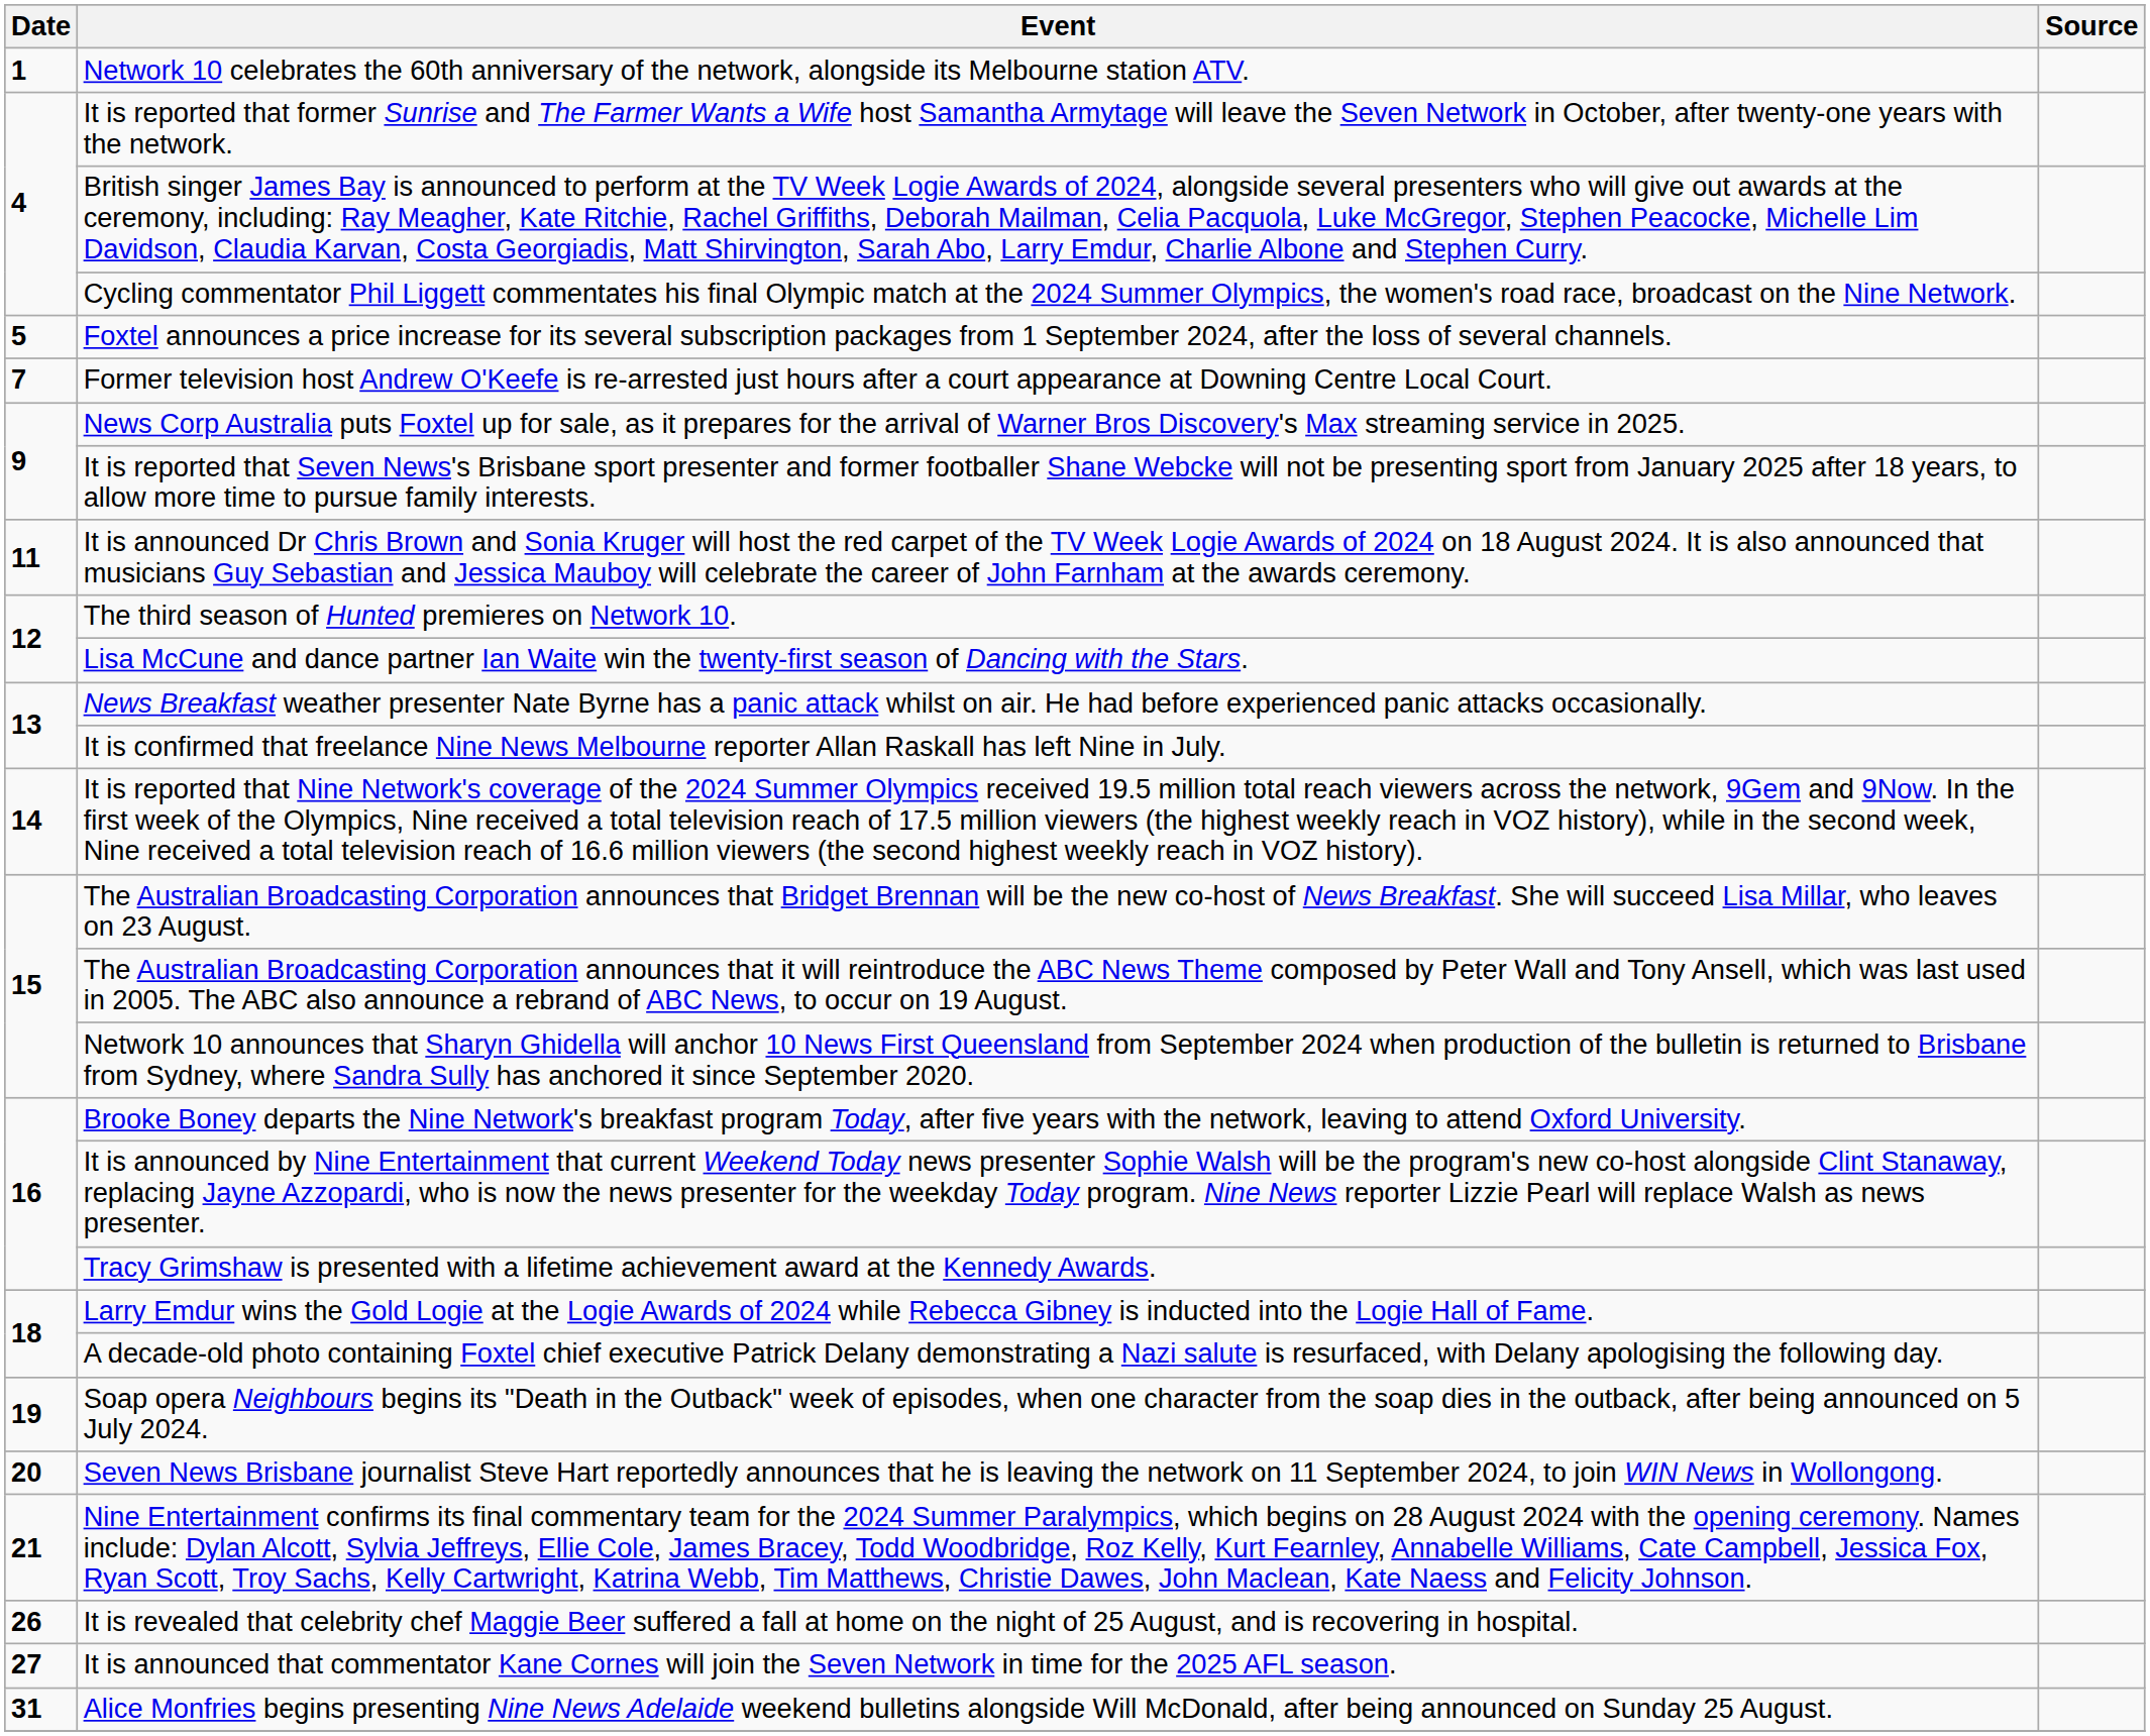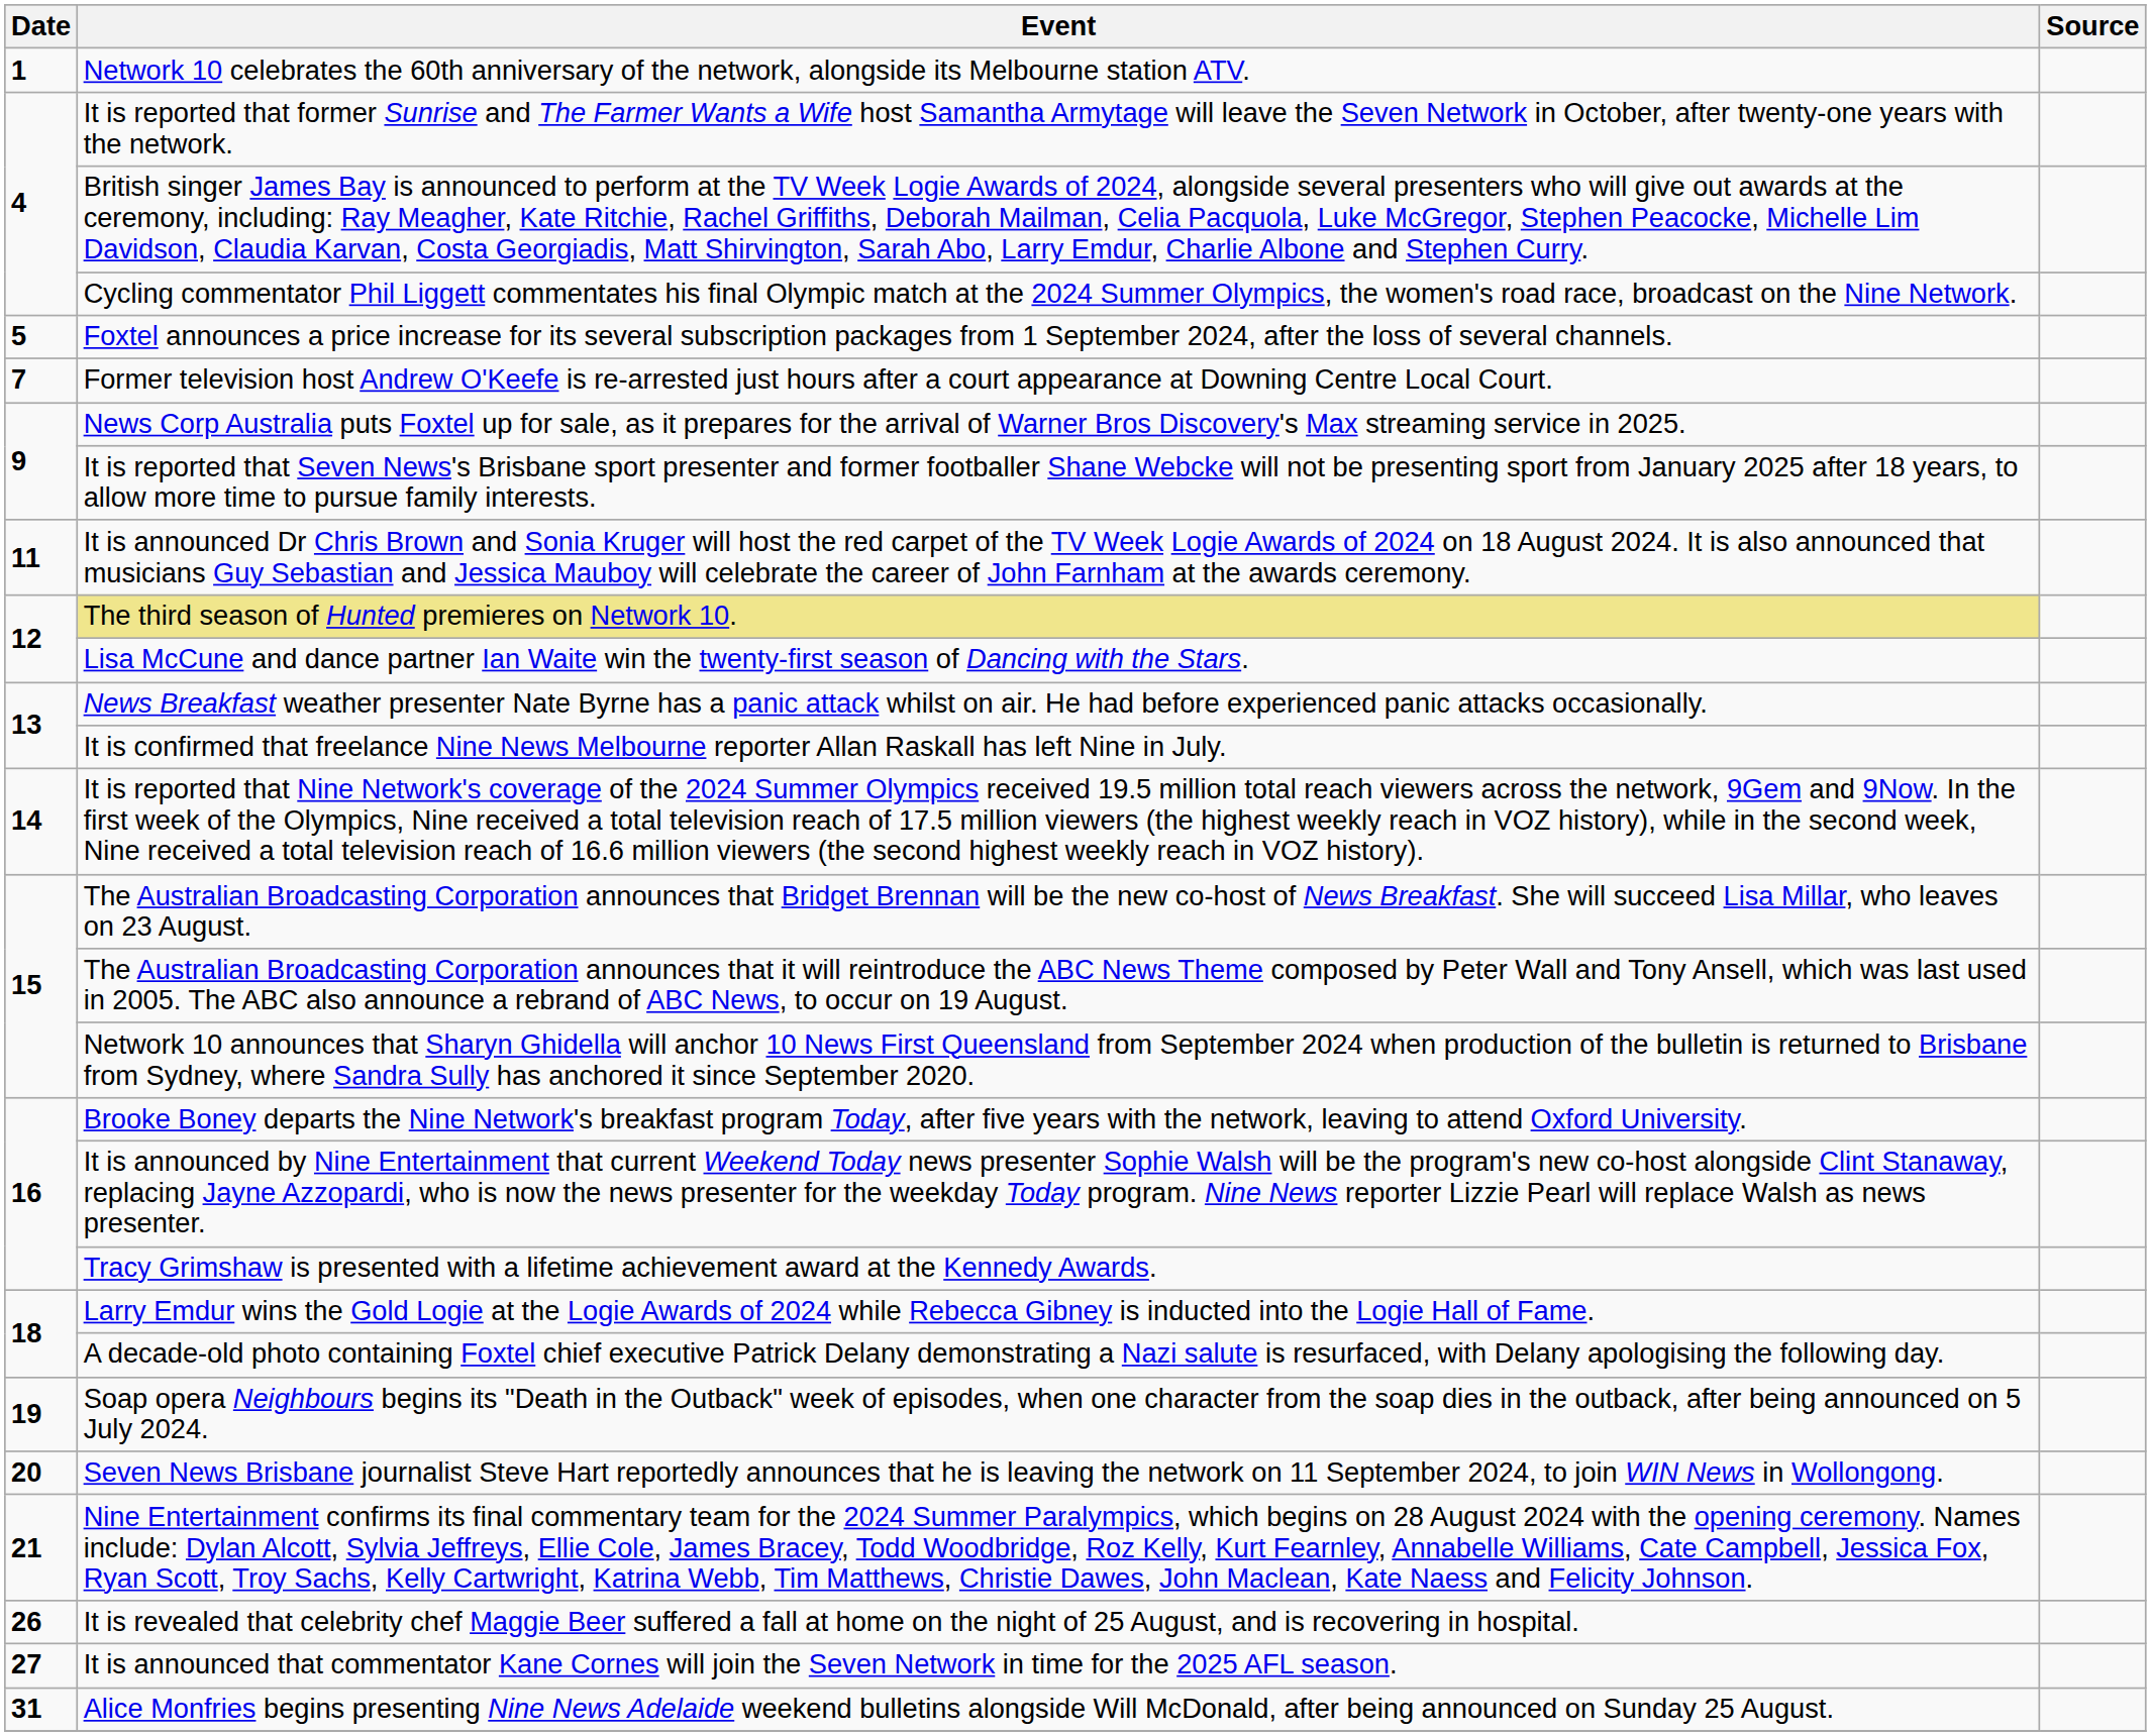The third season of Hunted premieres on Network 10. | Event: no background -> khaki background
